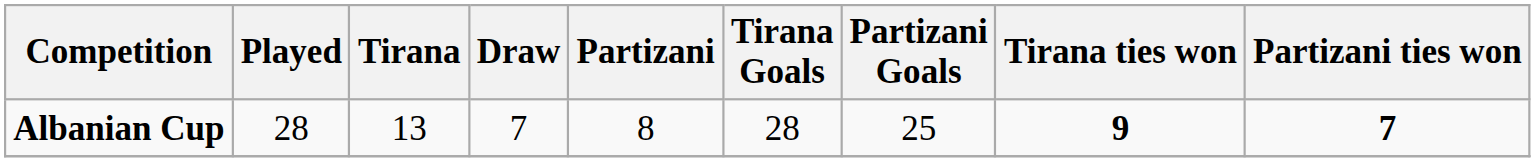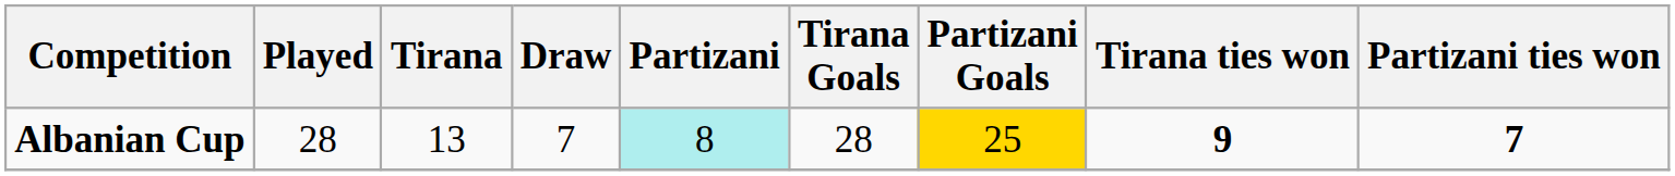Albanian Cup | Partizani: no background -> paleturquoise background
Albanian Cup | Partizani Goals: no background -> gold background
